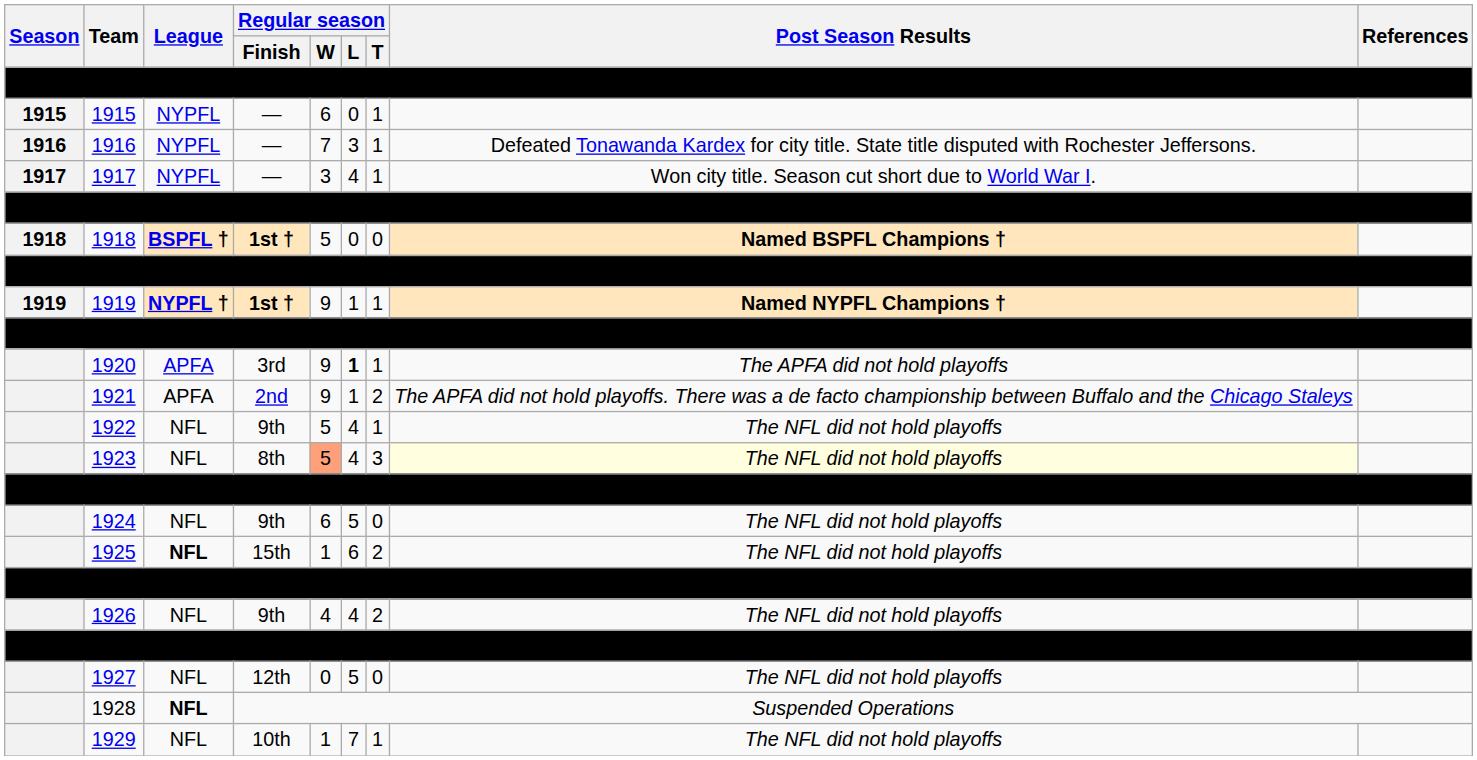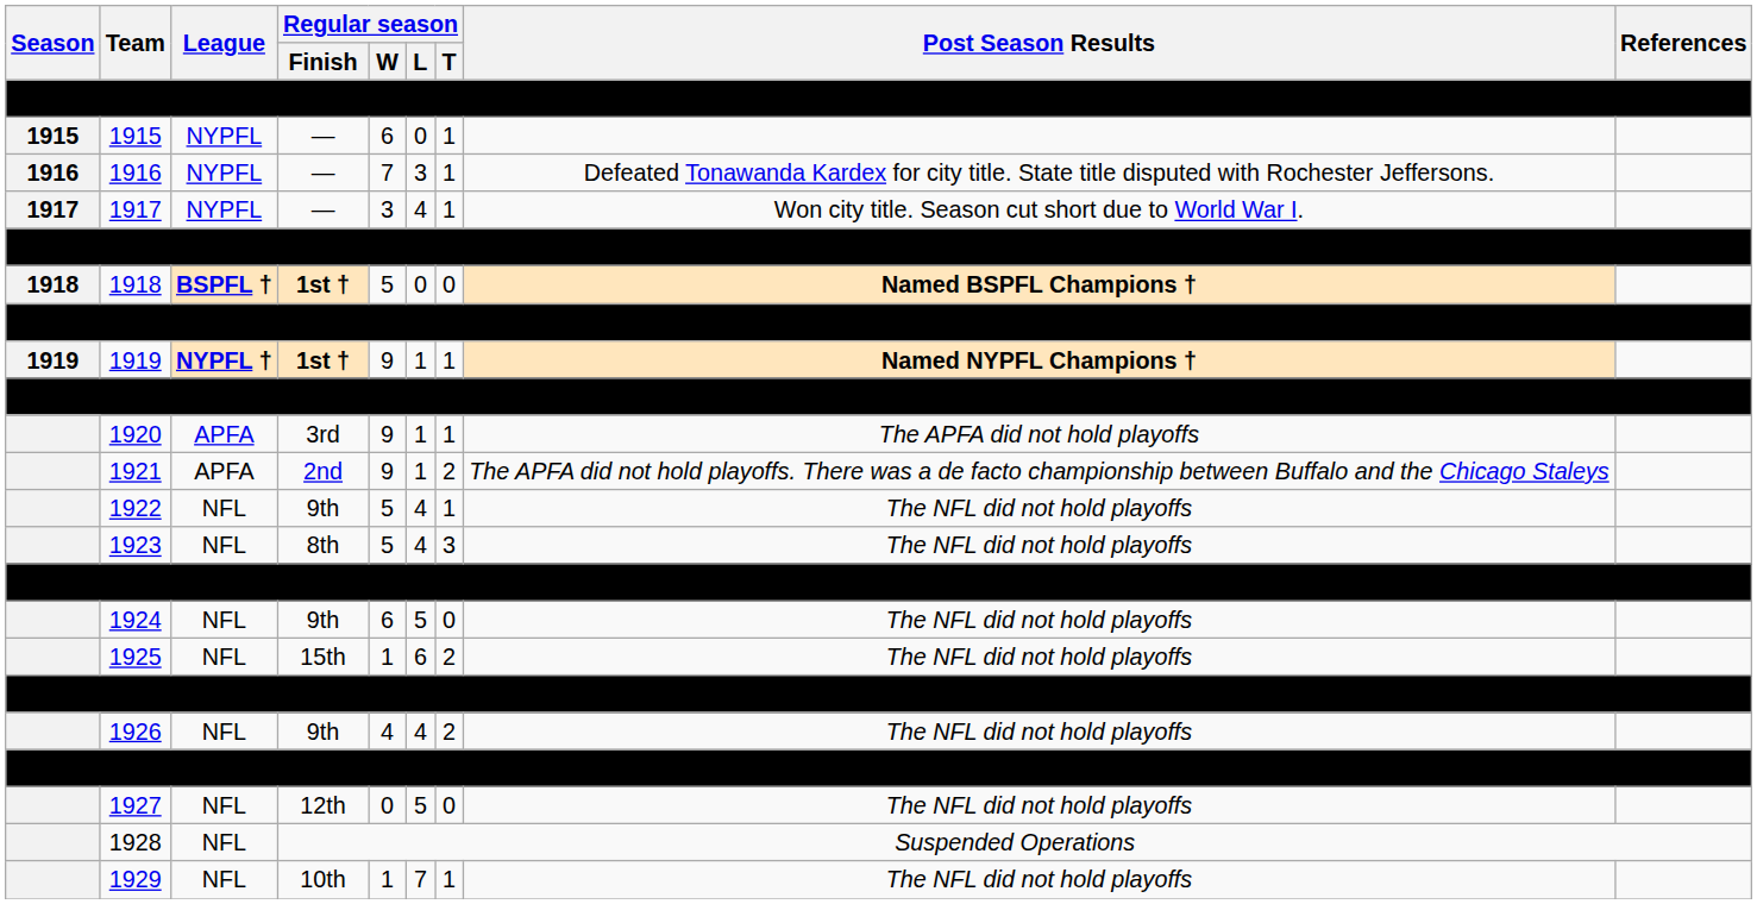1920 | Regular season / L: bold -> normal
1923 | Regular season / W: lightsalmon background -> no background
1923 | Post Season Results: lightyellow background -> no background
1925 | League: bold -> normal
1928 | League: bold -> normal
